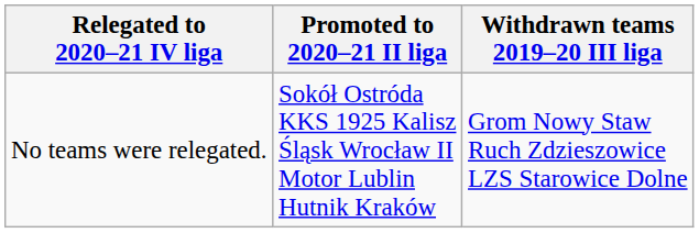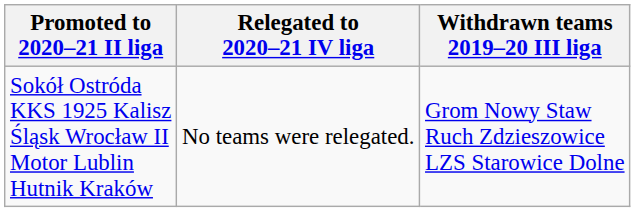columns swapped: Promoted to 2020–21 II liga <-> Relegated to 2020–21 IV liga
